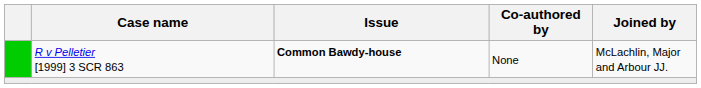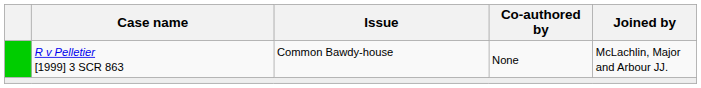R v Pelletier [1999] 3 SCR 863 | Issue: bold -> normal
